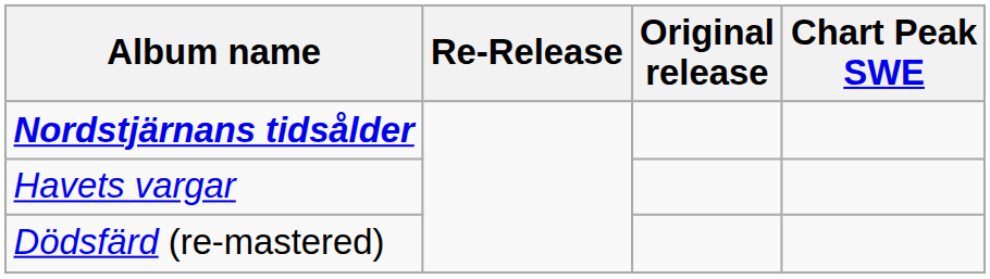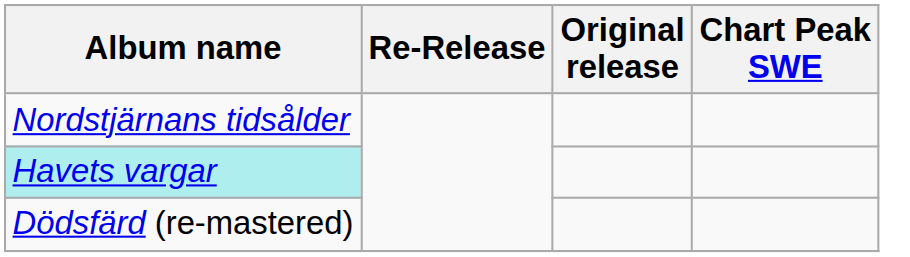Nordstjärnans tidsålder | Album name: bold -> normal
Havets vargar | Album name: no background -> paleturquoise background
